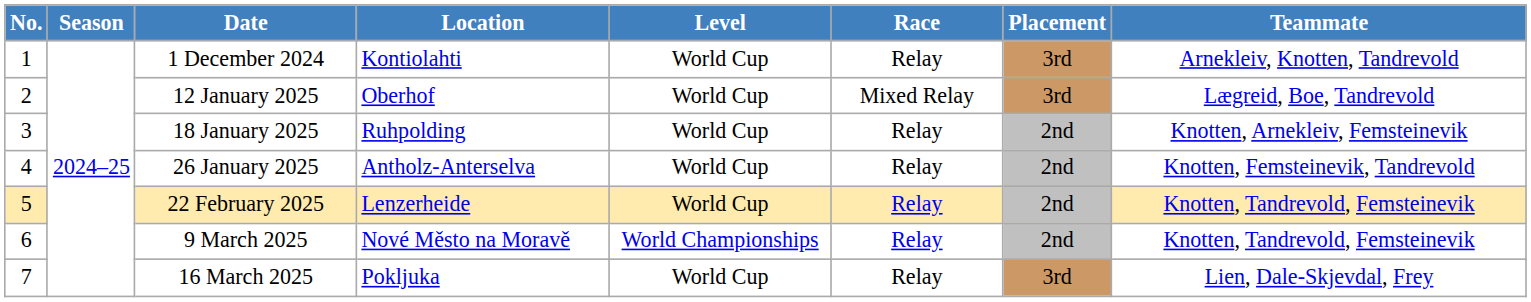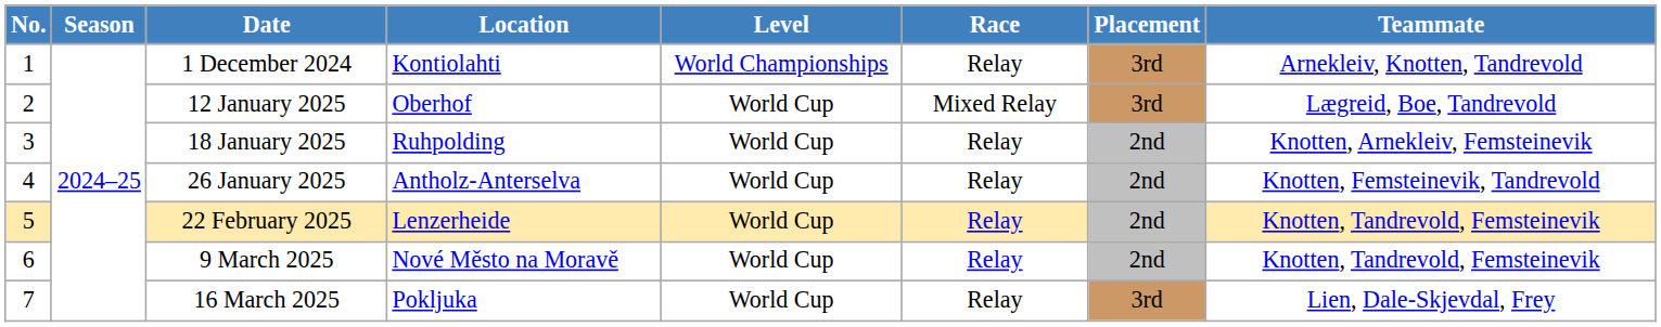1 December 2024 | Level: World Cup -> World Championships
9 March 2025 | Level: World Championships -> World Cup
